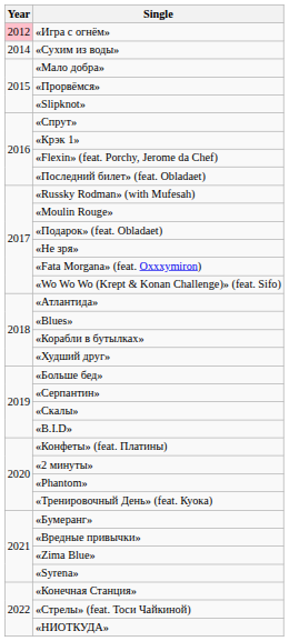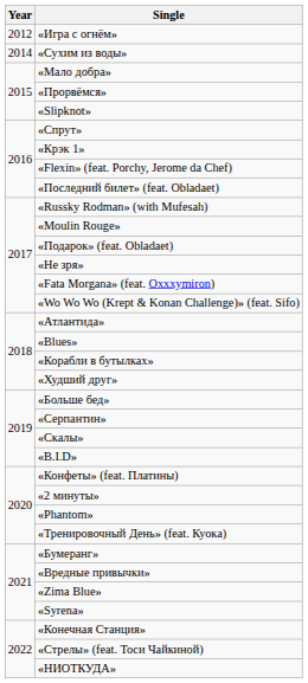«Игра с огнём» | Year: pink background -> no background
